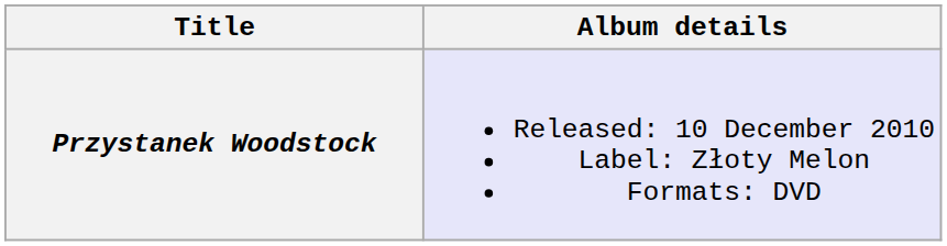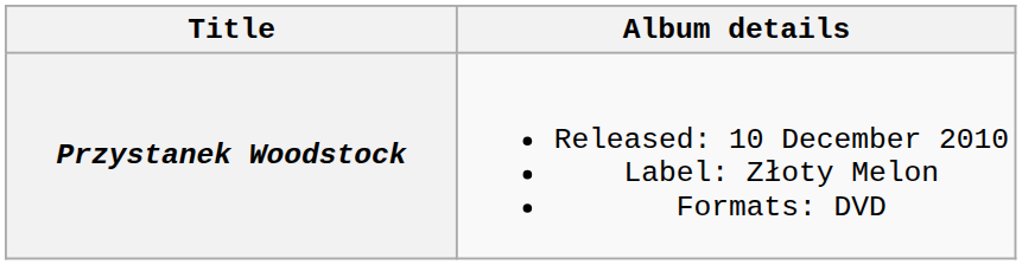Przystanek Woodstock | Album details: lavender background -> no background
